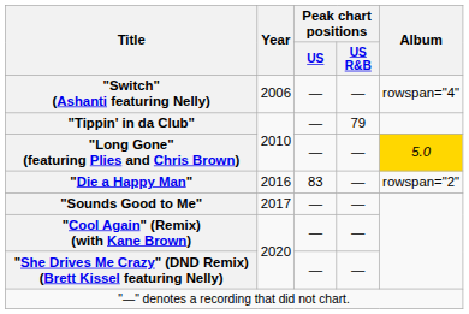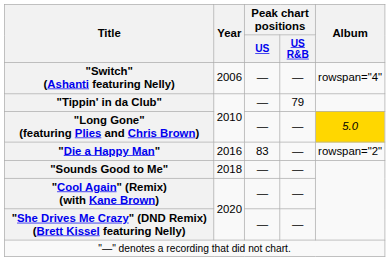"Sounds Good to Me" | Year: 2017 -> 2018
